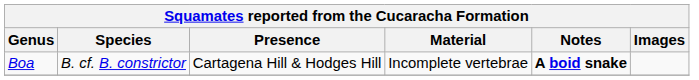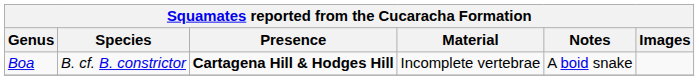Boa | Presence: normal -> bold
Boa | Notes: bold -> normal
